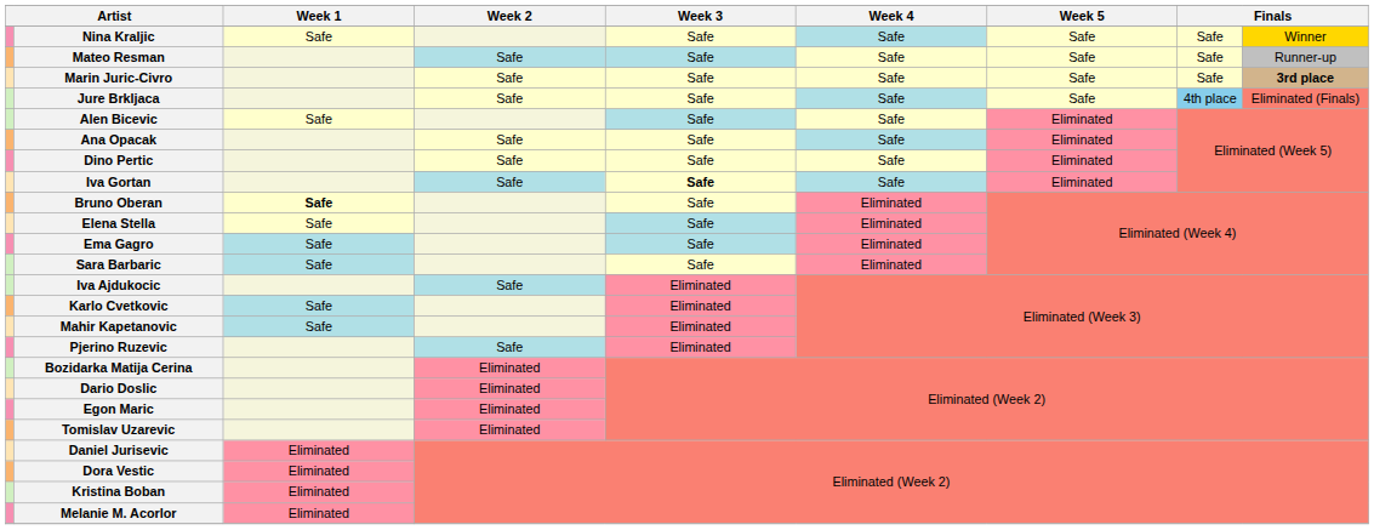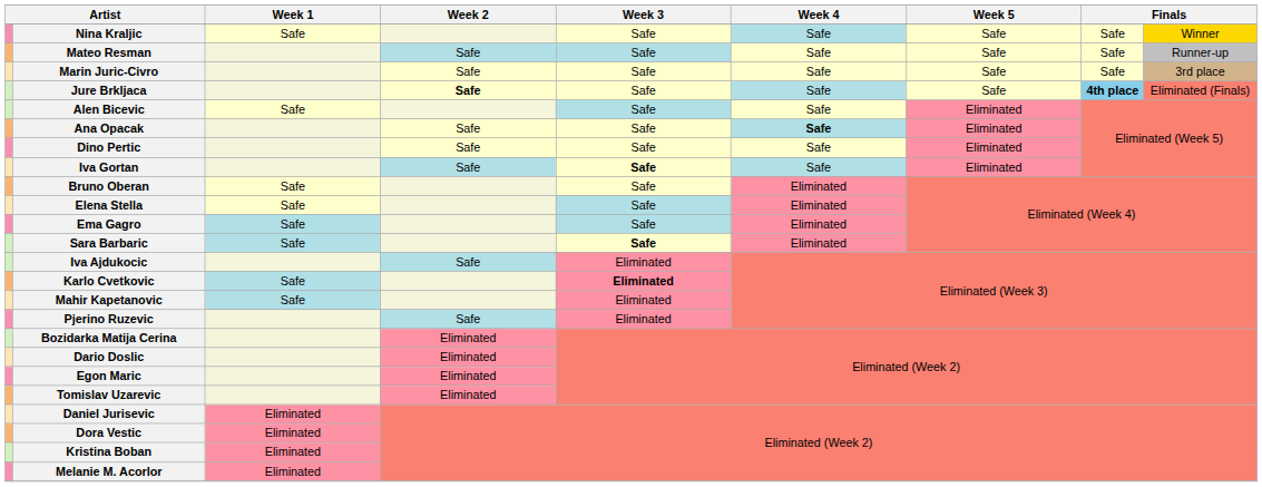Marin Juric-Civro | column 9: bold -> normal
Jure Brkljaca | Week 2: normal -> bold
Jure Brkljaca | column 8: normal -> bold
Ana Opacak | Week 4: normal -> bold
Bruno Oberan | Week 1: bold -> normal
Sara Barbaric | Week 3: normal -> bold
Karlo Cvetkovic | Week 3: normal -> bold
